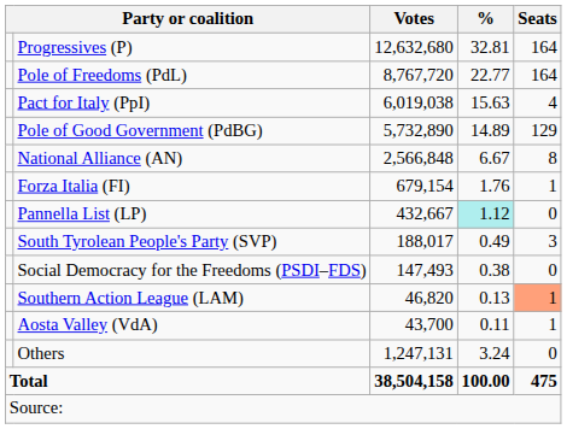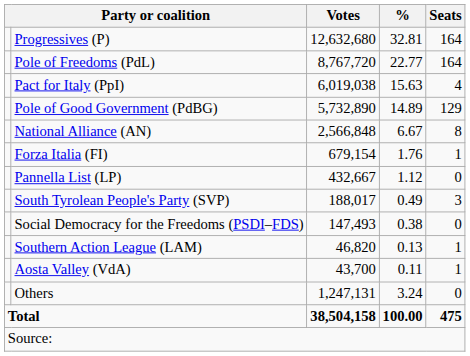Pannella List (LP) | %: paleturquoise background -> no background
Southern Action League (LAM) | Seats: lightsalmon background -> no background
